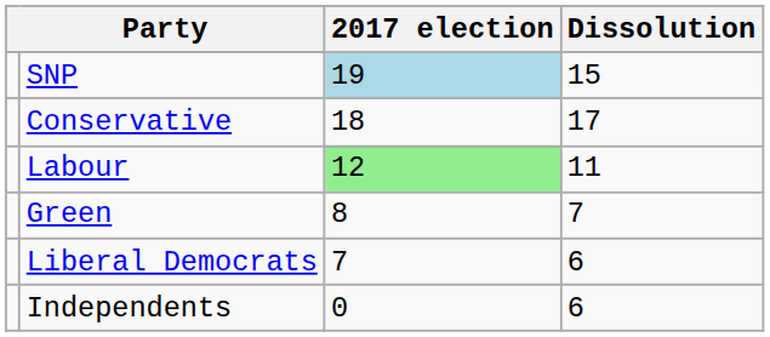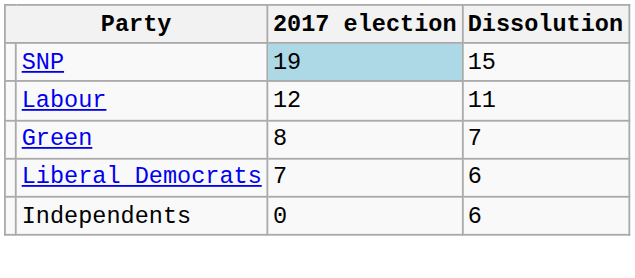- row: Conservative | 18 | 17
Labour | 2017 election: lightgreen background -> no background
